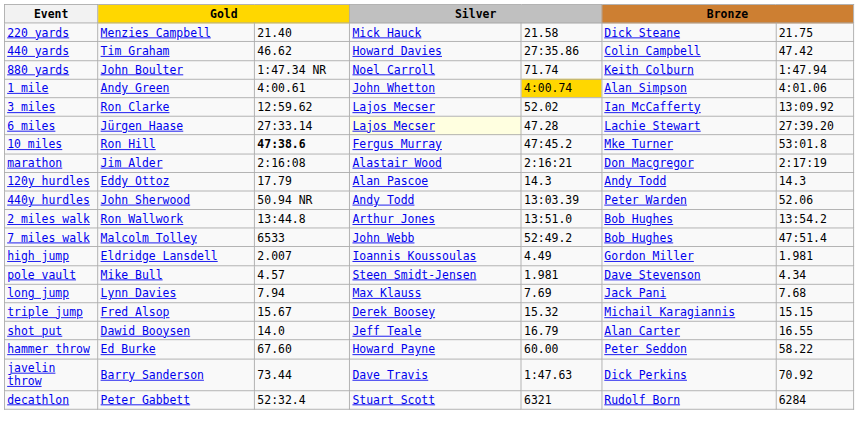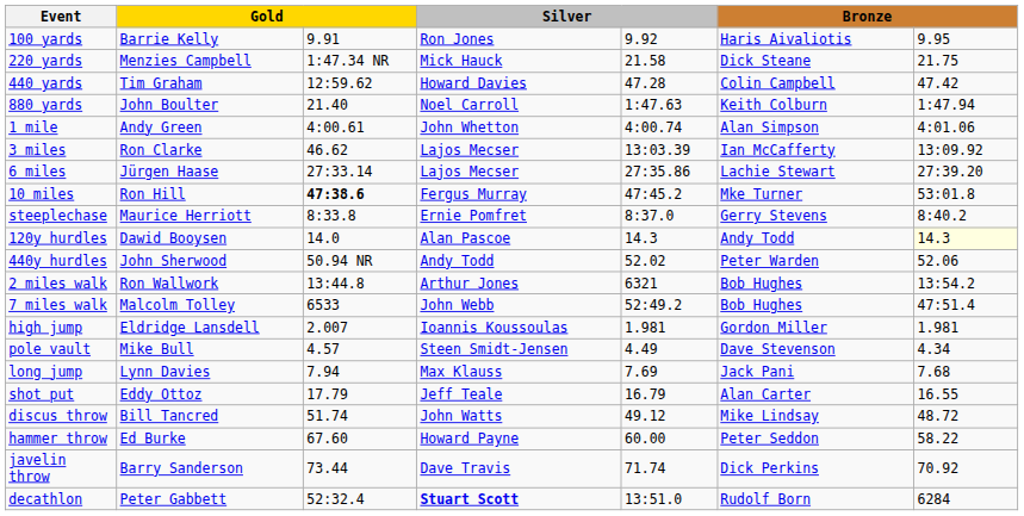+ row: 100 yards | Barrie Kelly | 9.91 | Ron Jones | 9.92 | Haris Aivaliotis | 9.95
220 yards | column 3: 21.40 -> 1:47.34 NR
440 yards | column 3: 46.62 -> 12:59.62
440 yards | column 5: 27:35.86 -> 47.28
880 yards | column 3: 1:47.34 NR -> 21.40
880 yards | column 5: 71.74 -> 1:47.63
1 mile | column 5: gold background -> no background
3 miles | column 3: 12:59.62 -> 46.62
3 miles | column 5: 52.02 -> 13:03.39
6 miles | column 4: lightyellow background -> no background
6 miles | column 5: 47.28 -> 27:35.86
- row: marathon | Jim Alder | 2:16:08 | Alastair Wood | 2:16:21 | Don Macgregor | 2:17:19
+ row: steeplechase | Maurice Herriott | 8:33.8 | Ernie Pomfret | 8:37.0 | Gerry Stevens | 8:40.2
120y hurdles | column 2: Eddy Ottoz -> Dawid Booysen
120y hurdles | column 3: 17.79 -> 14.0
120y hurdles | column 7: no background -> lightyellow background
440y hurdles | column 5: 13:03.39 -> 52.02
2 miles walk | column 5: 13:51.0 -> 6321
high jump | column 5: 4.49 -> 1.981
pole vault | column 5: 1.981 -> 4.49
- row: triple jump | Fred Alsop | 15.67 | Derek Boosey | 15.32 | Michail Karagiannis | 15.15
shot put | column 2: Dawid Booysen -> Eddy Ottoz
shot put | column 3: 14.0 -> 17.79
+ row: discus throw | Bill Tancred | 51.74 | John Watts | 49.12 | Mike Lindsay | 48.72
javelin throw | column 5: 1:47.63 -> 71.74
decathlon | column 4: normal -> bold
decathlon | column 5: 6321 -> 13:51.0
